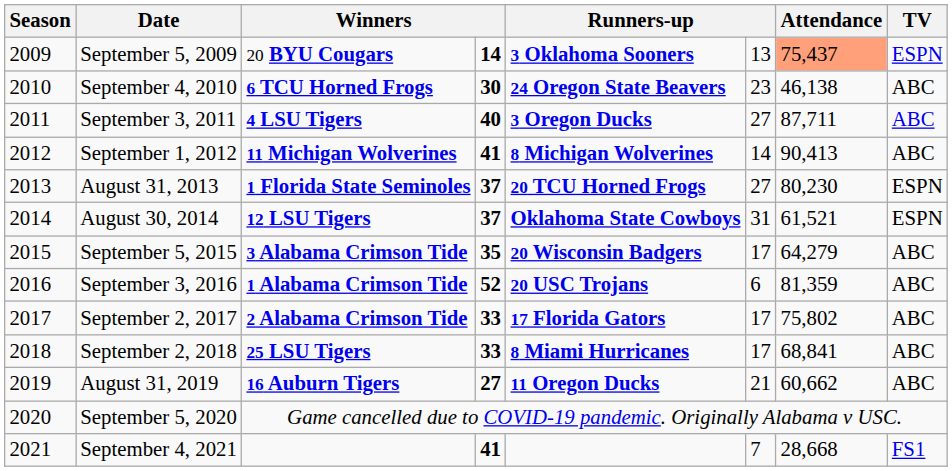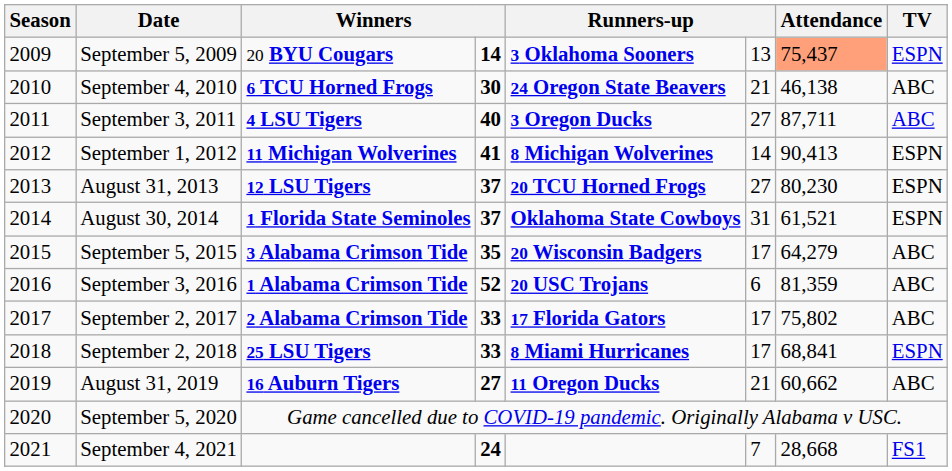September 4, 2010 | column 6: 23 -> 21
September 1, 2012 | TV: ABC -> ESPN
August 31, 2013 | column 3: 1 Florida State Seminoles -> 12 LSU Tigers
August 30, 2014 | column 3: 12 LSU Tigers -> 1 Florida State Seminoles
September 2, 2018 | TV: ABC -> ESPN
September 4, 2021 | column 4: 41 -> 24
